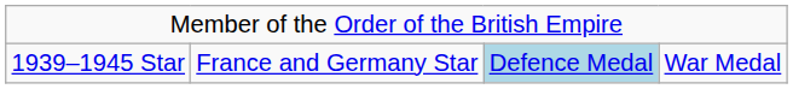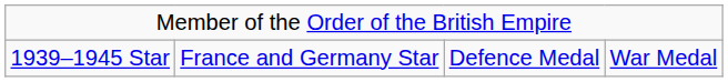1939–1945 Star | column 3: lightblue background -> no background
